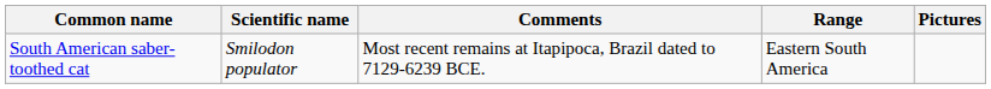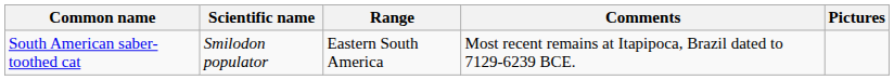columns swapped: Range <-> Comments
